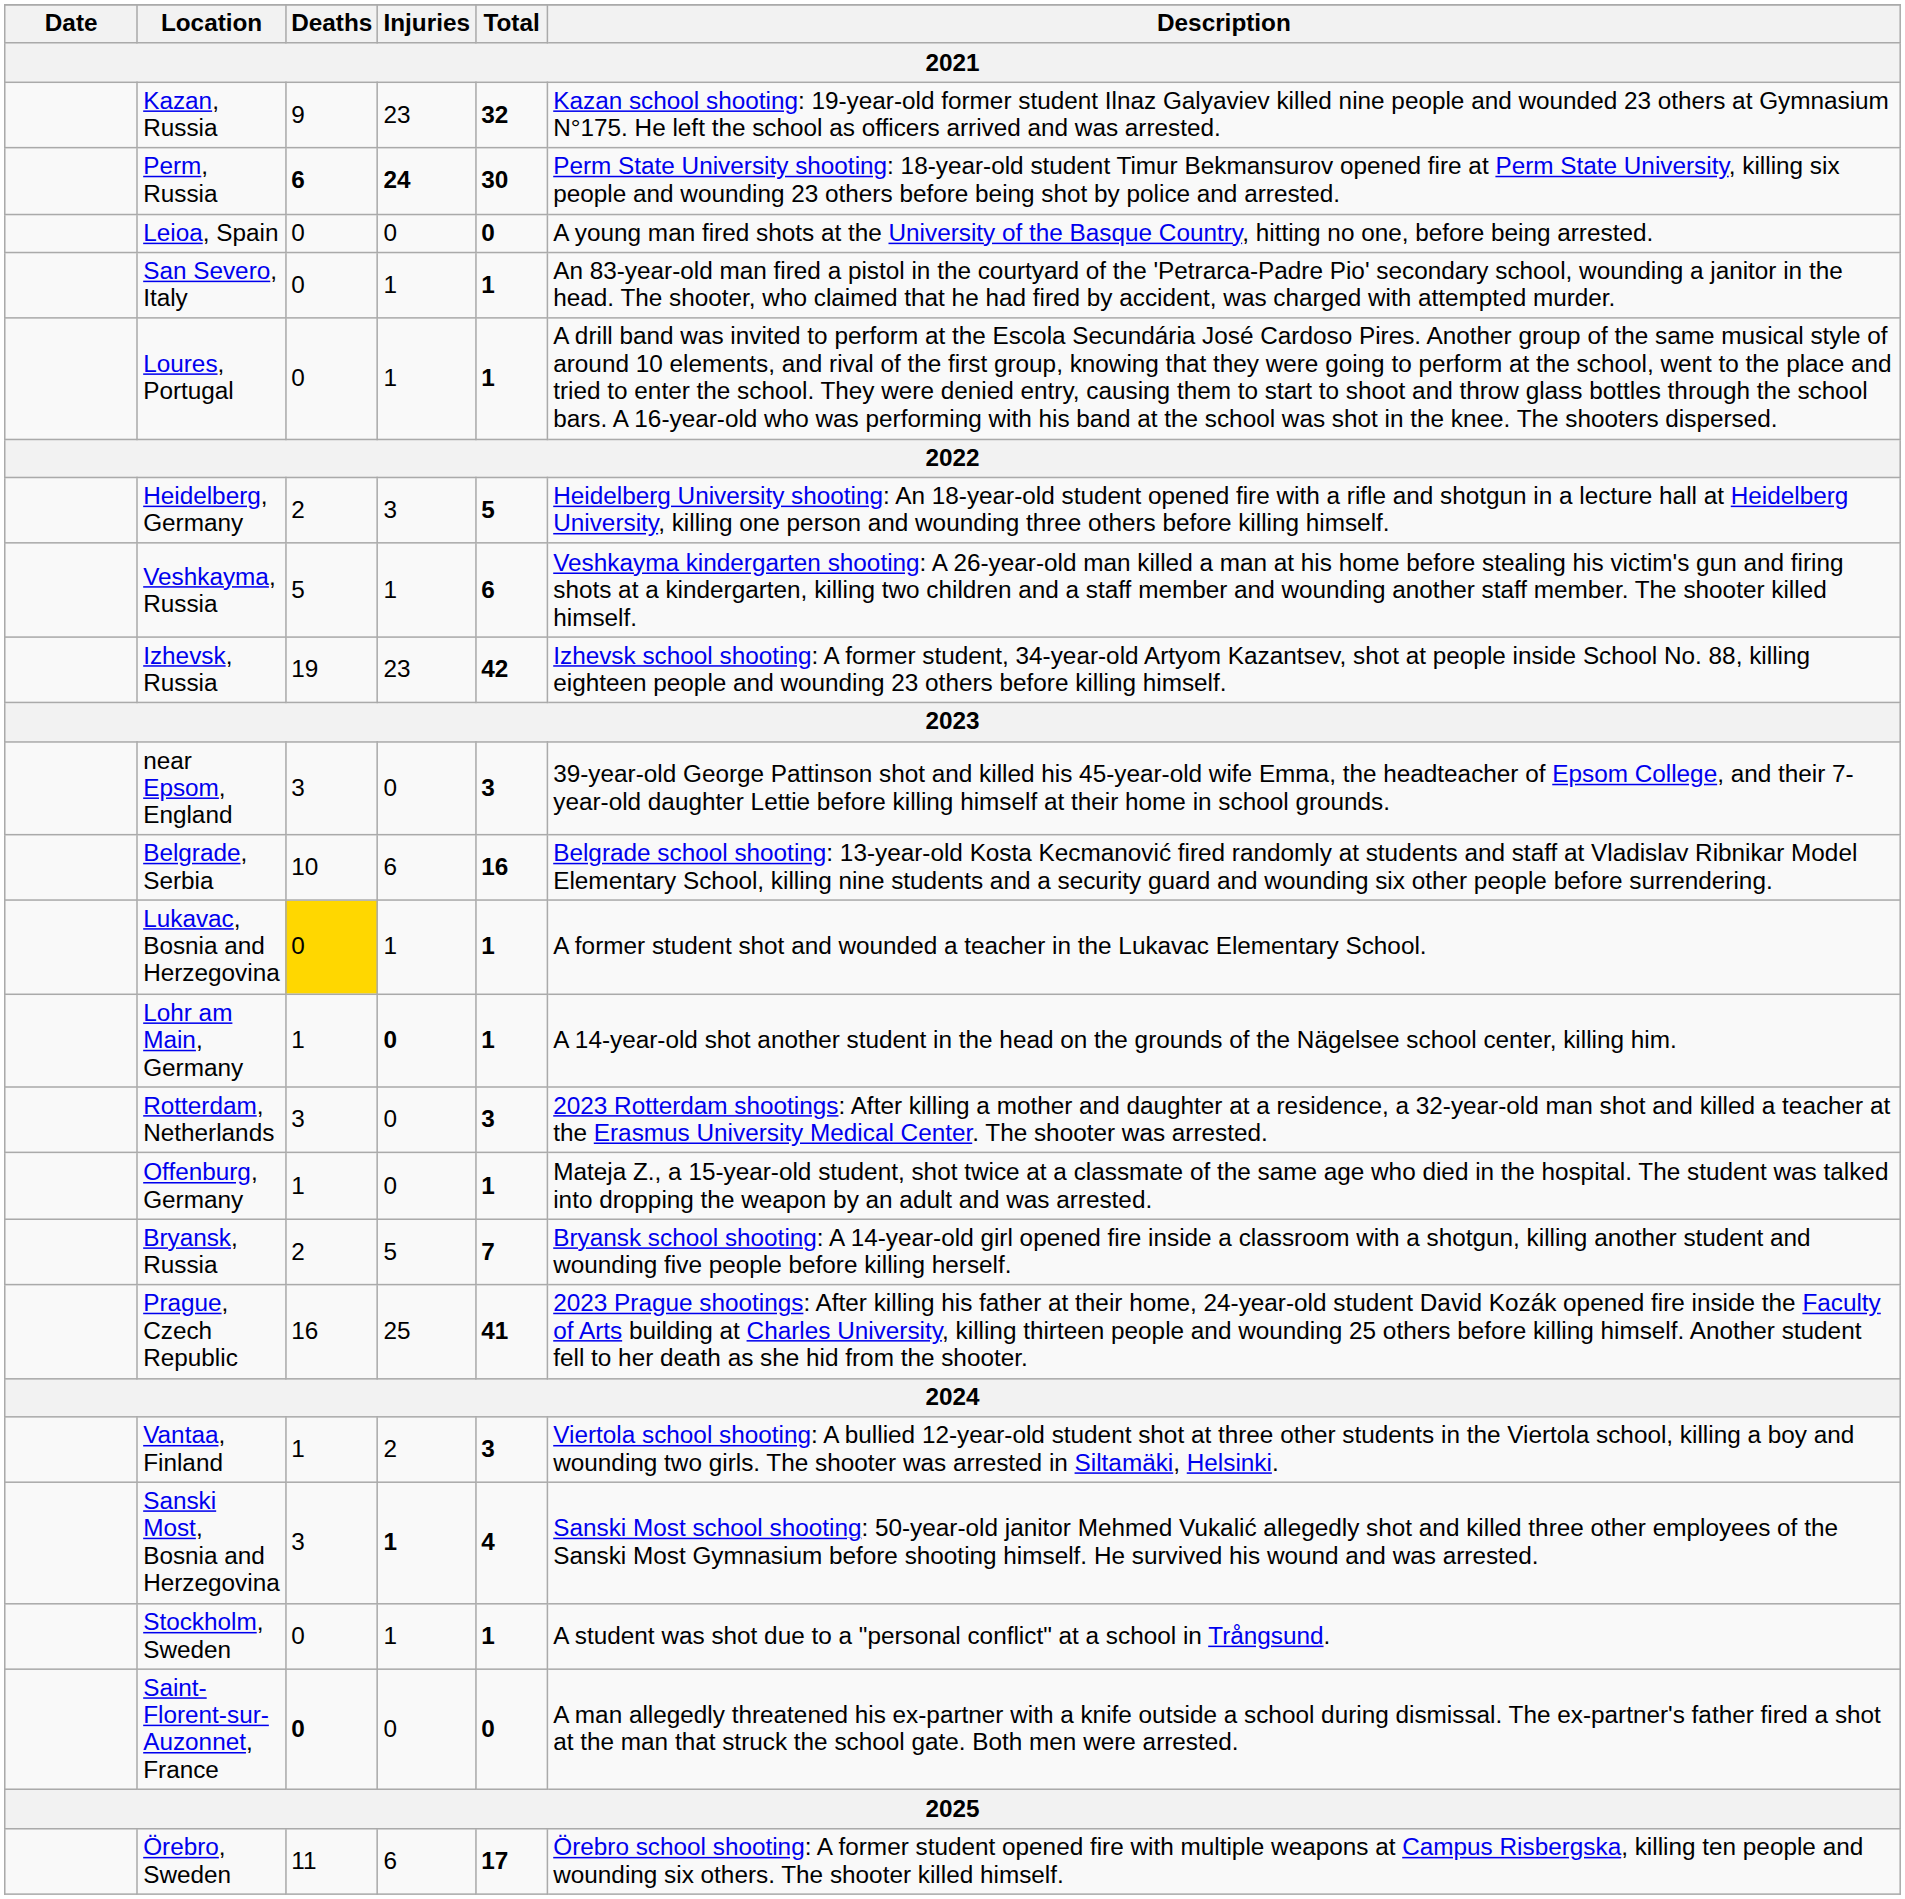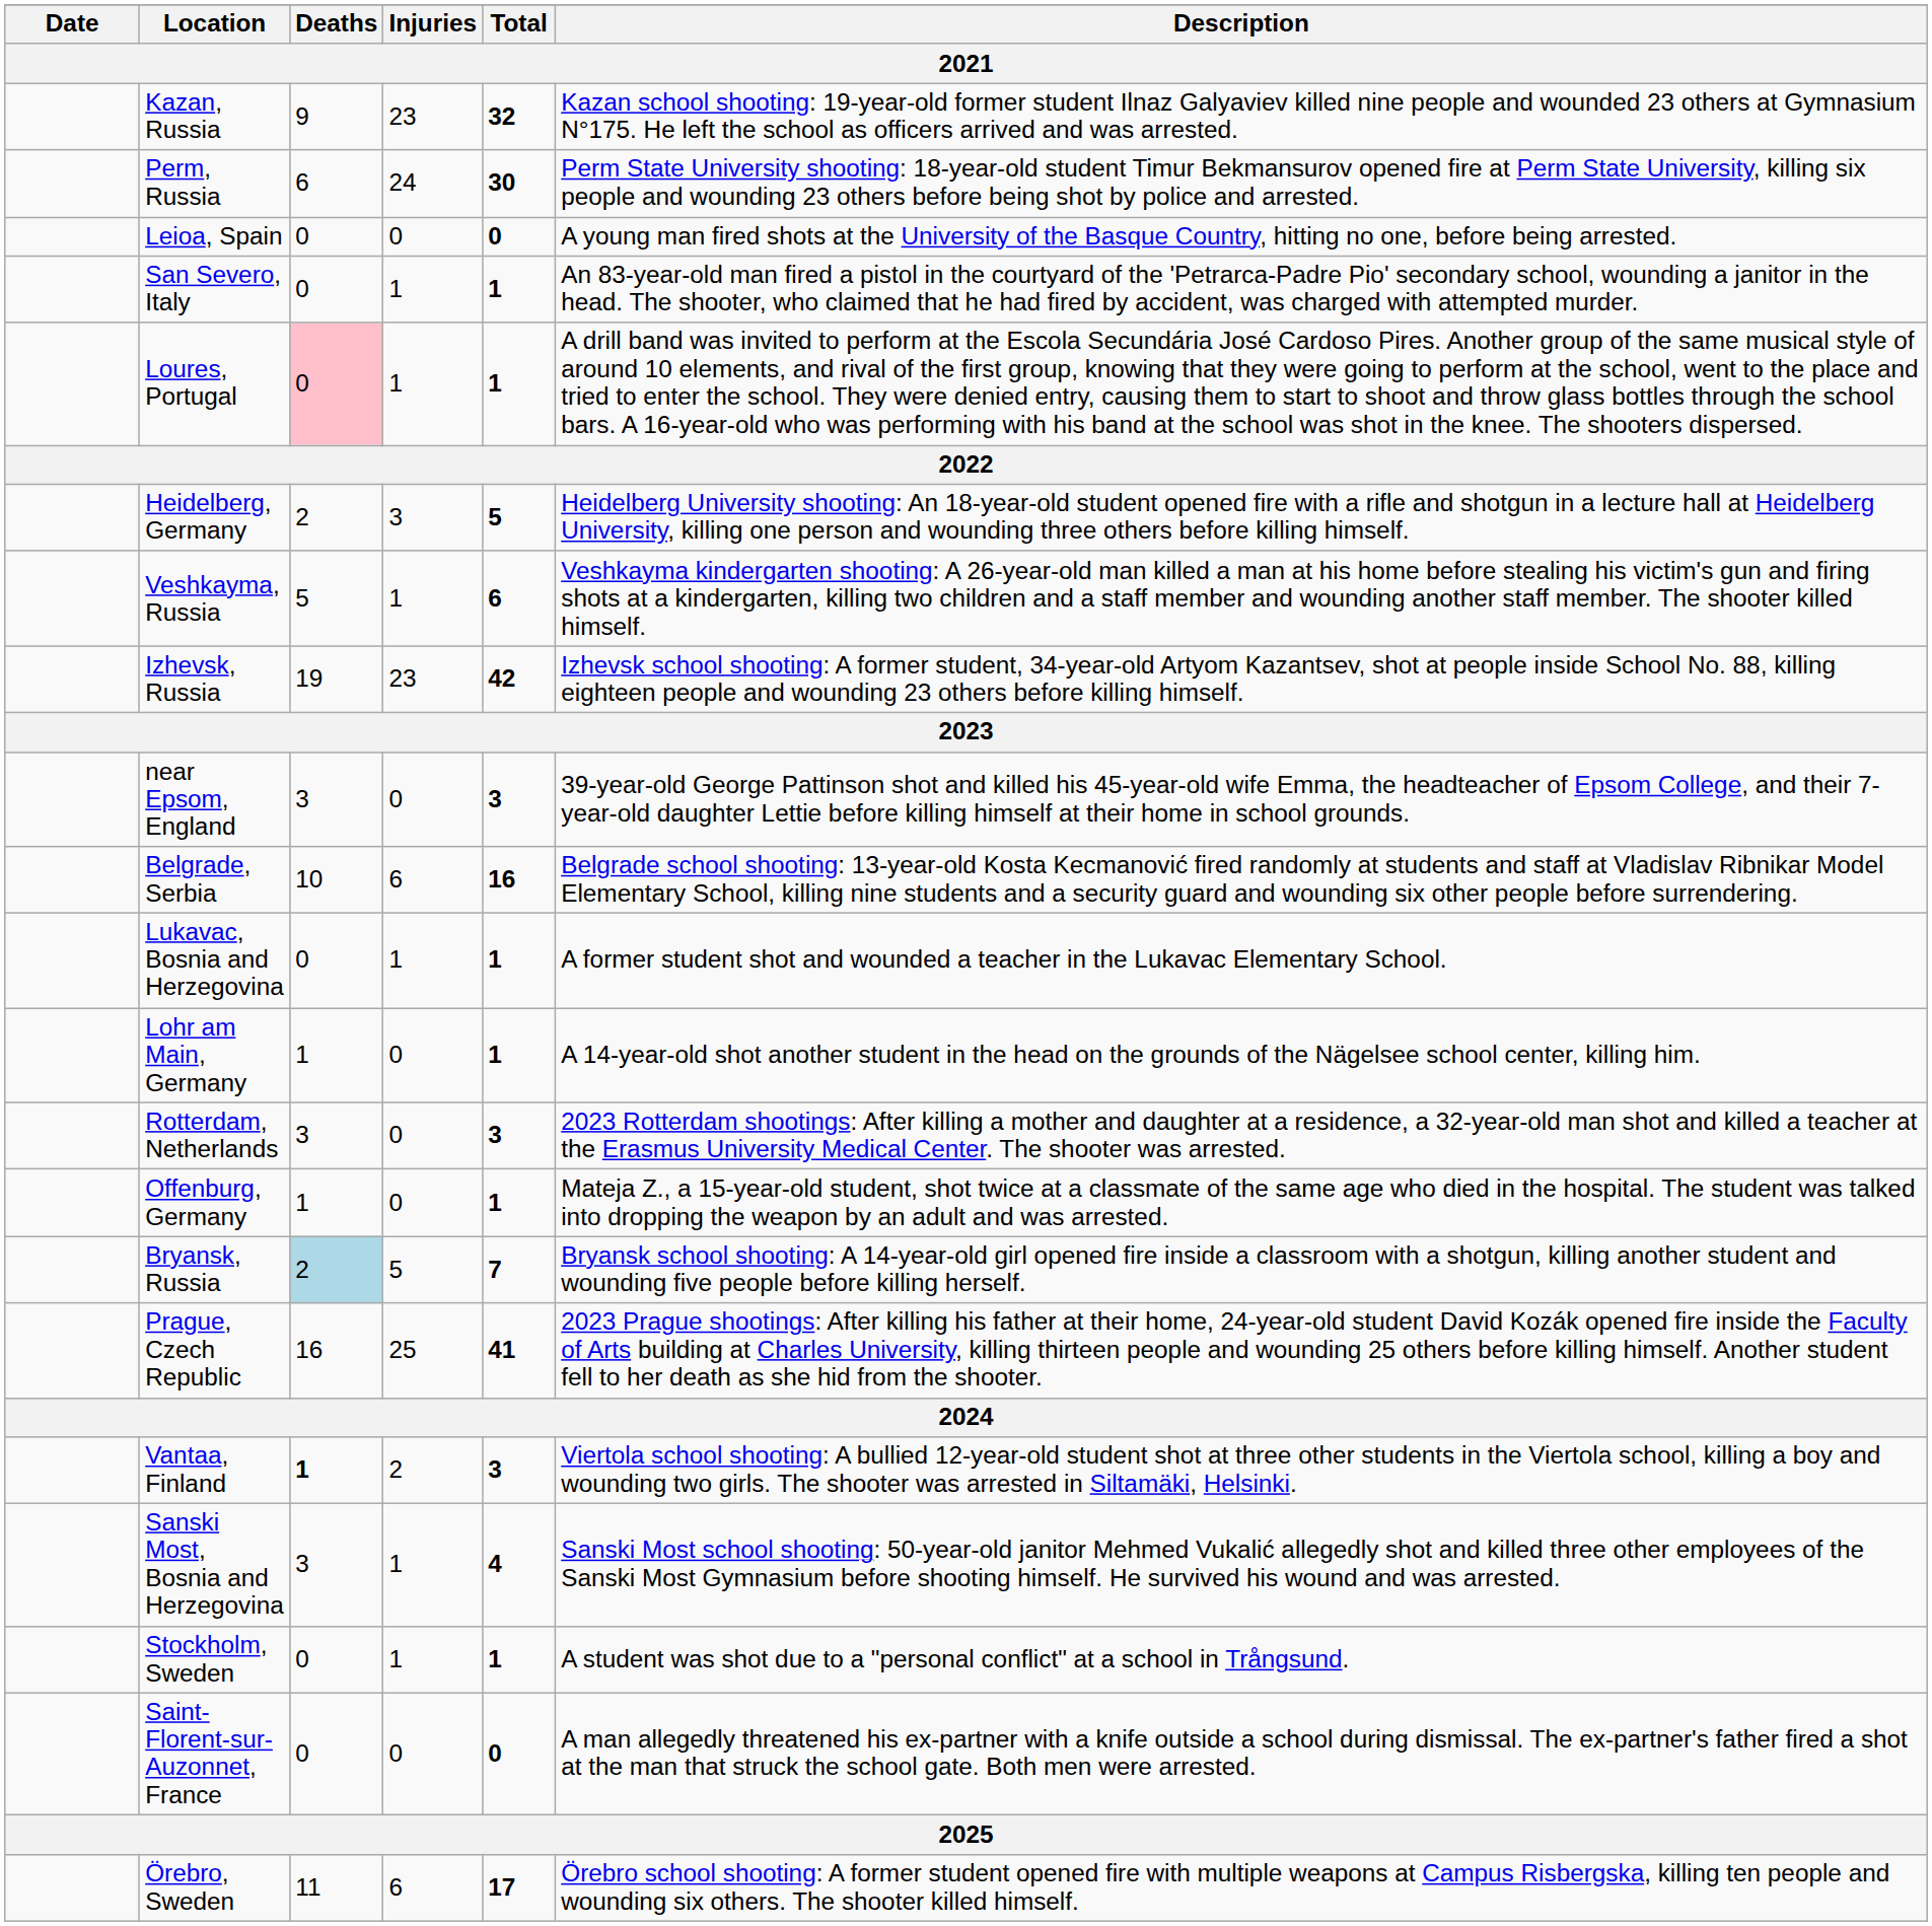Perm, Russia | Deaths: bold -> normal
Perm, Russia | Injuries: bold -> normal
Loures, Portugal | Deaths: no background -> pink background
Lukavac, Bosnia and Herzegovina | Deaths: gold background -> no background
Lohr am Main, Germany | Injuries: bold -> normal
Bryansk, Russia | Deaths: no background -> lightblue background
Vantaa, Finland | Deaths: normal -> bold
Sanski Most, Bosnia and Herzegovina | Injuries: bold -> normal
Saint-Florent-sur-Auzonnet, France | Deaths: bold -> normal
